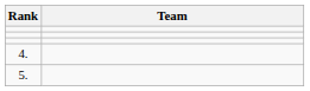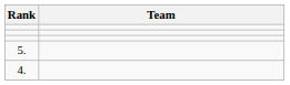row 5 | Rank: 4. -> 5.
row 6 | Rank: 5. -> 4.
